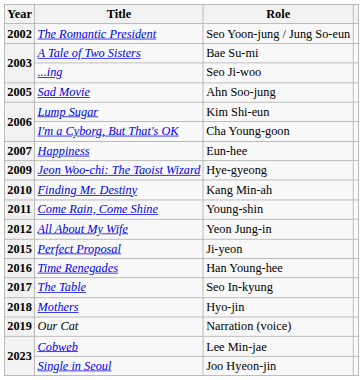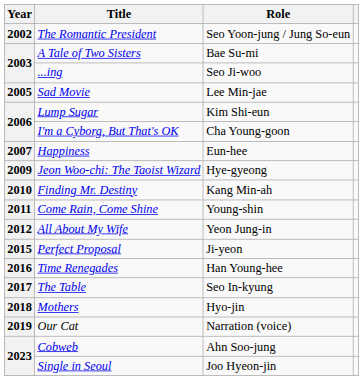Sad Movie | Role: Ahn Soo-jung -> Lee Min-jae
Cobweb | Role: Lee Min-jae -> Ahn Soo-jung
